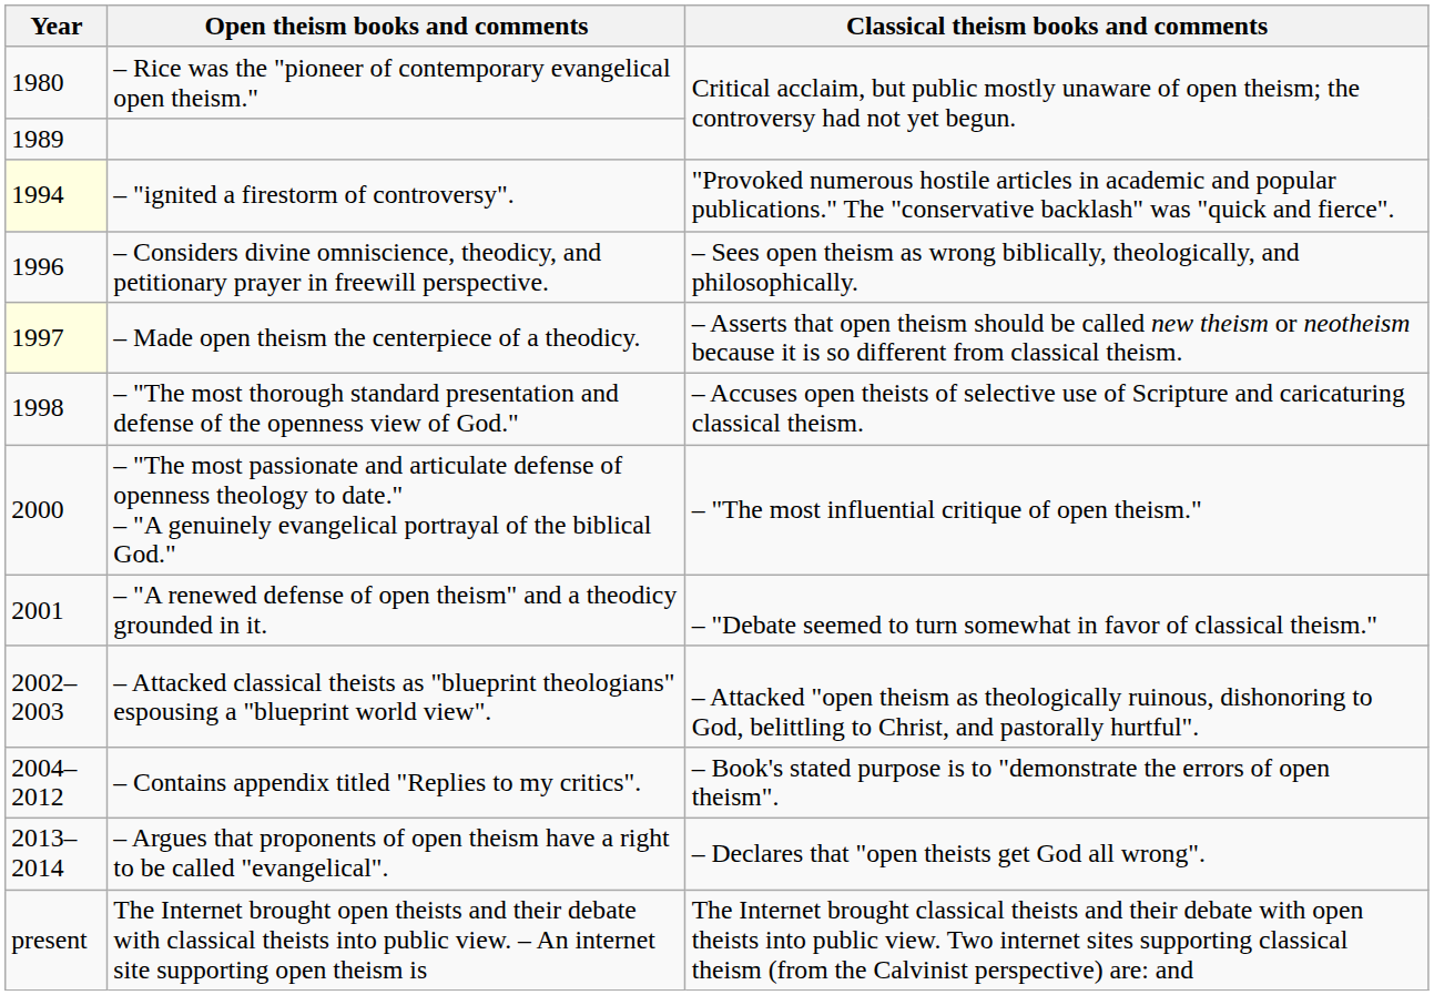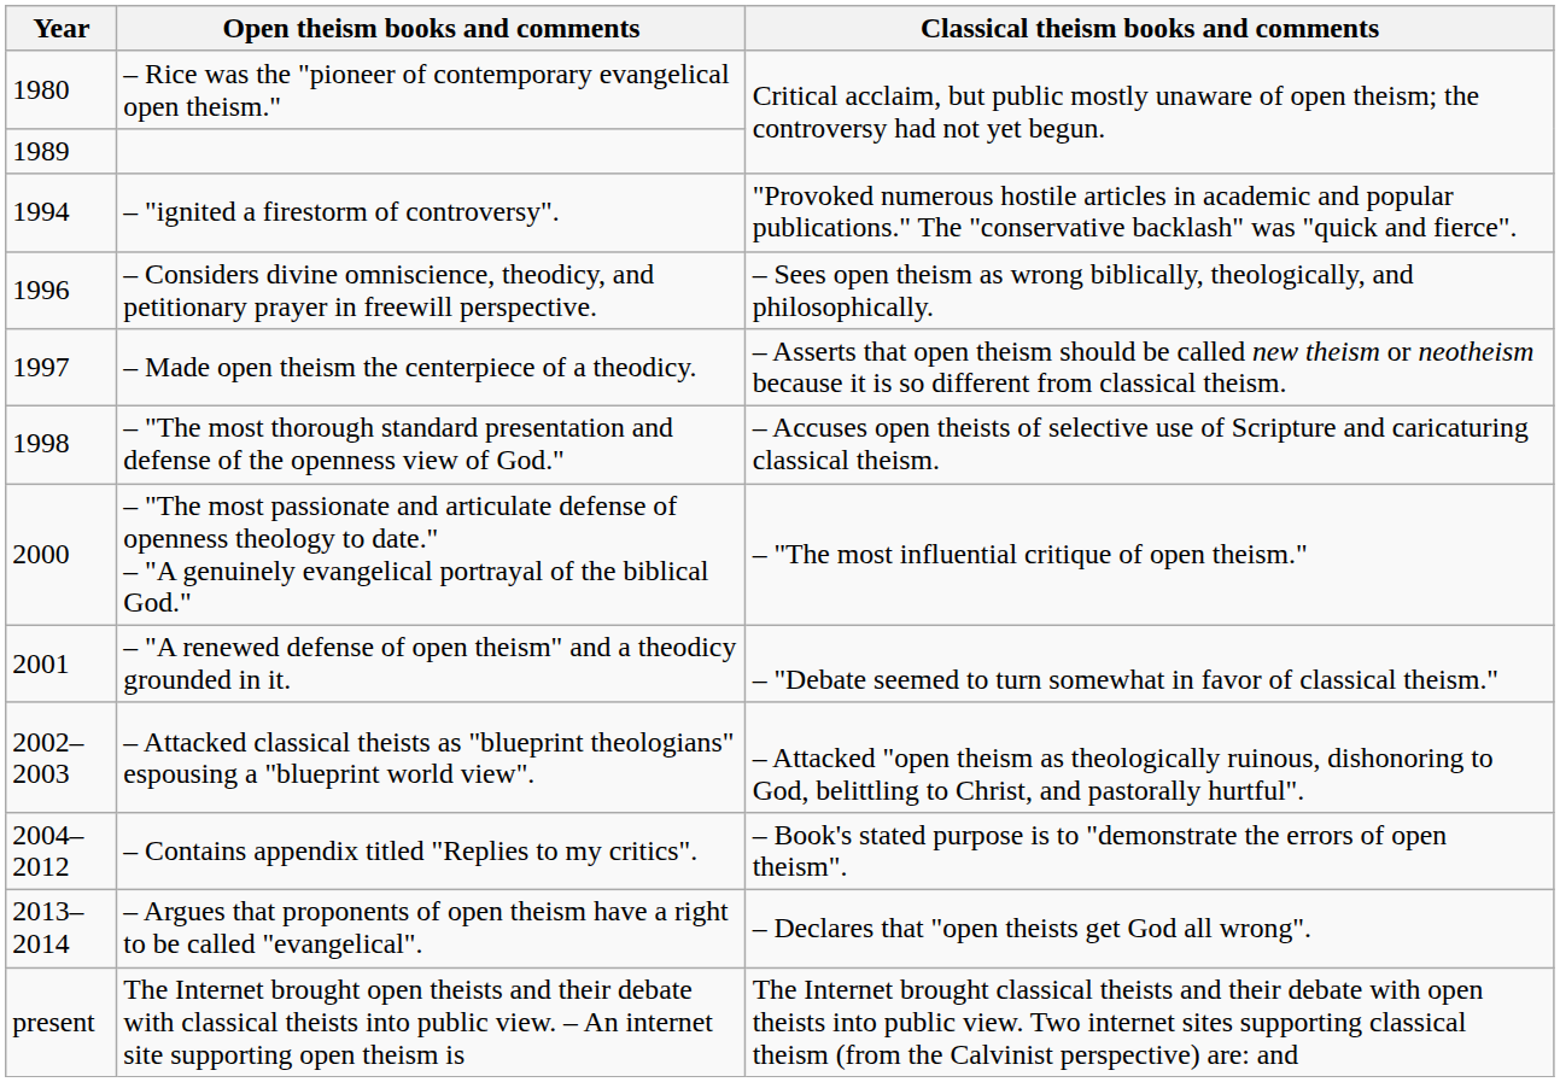– "ignited a firestorm of controversy". | Year: lightyellow background -> no background
– Made open theism the centerpiece of a theodicy. | Year: lightyellow background -> no background
